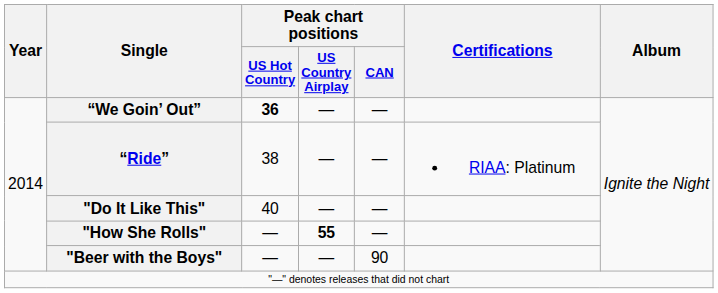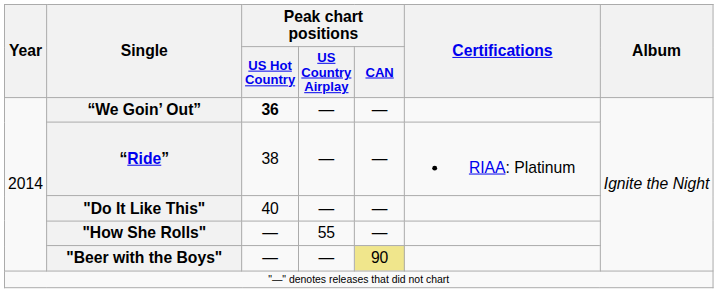"How She Rolls" | Peak chart positions / US Country Airplay: bold -> normal
"Beer with the Boys" | Peak chart positions / CAN: no background -> khaki background
